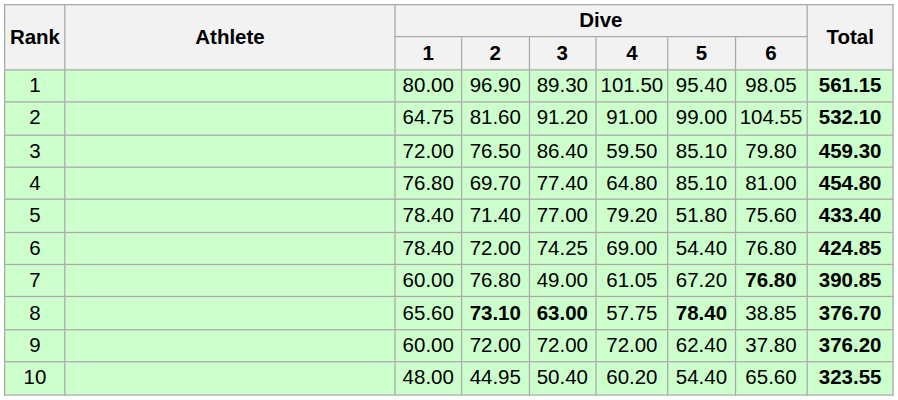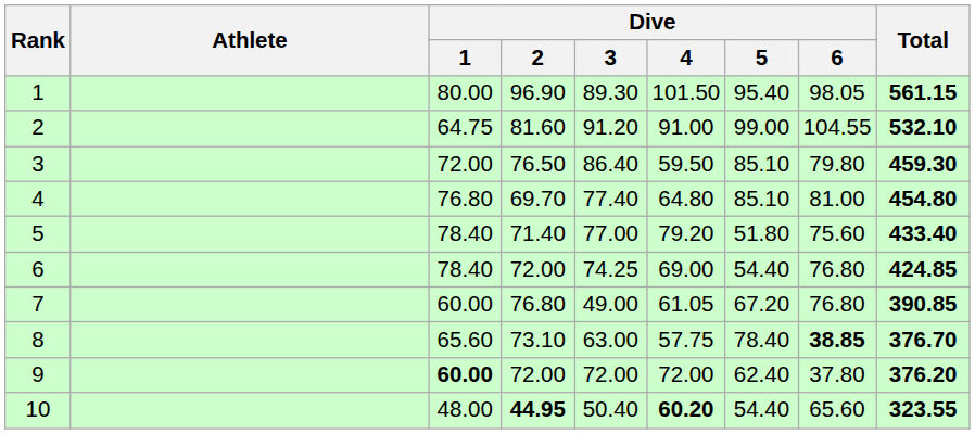7 | Dive / 6: bold -> normal
8 | Dive / 2: bold -> normal
8 | Dive / 3: bold -> normal
8 | Dive / 5: bold -> normal
8 | Dive / 6: normal -> bold
9 | Dive / 1: normal -> bold
10 | Dive / 2: normal -> bold
10 | Dive / 4: normal -> bold
